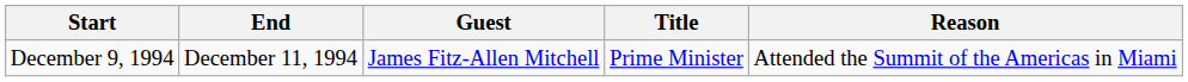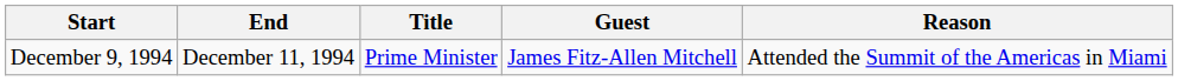columns swapped: Guest <-> Title
